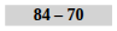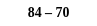row 1 | column 1: lightgrey background -> no background
